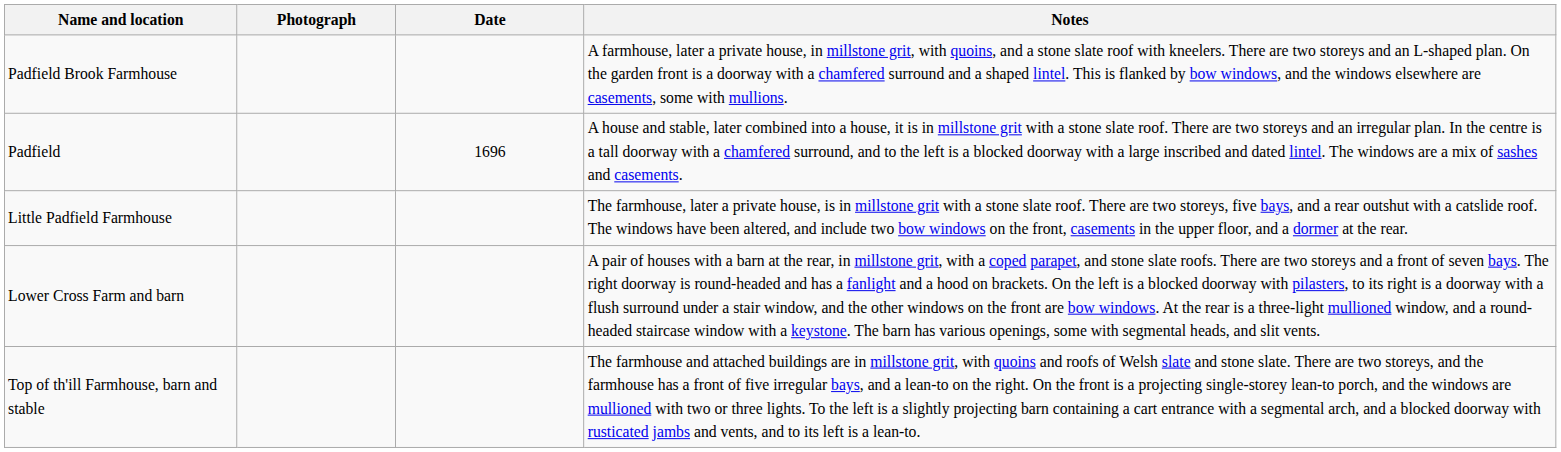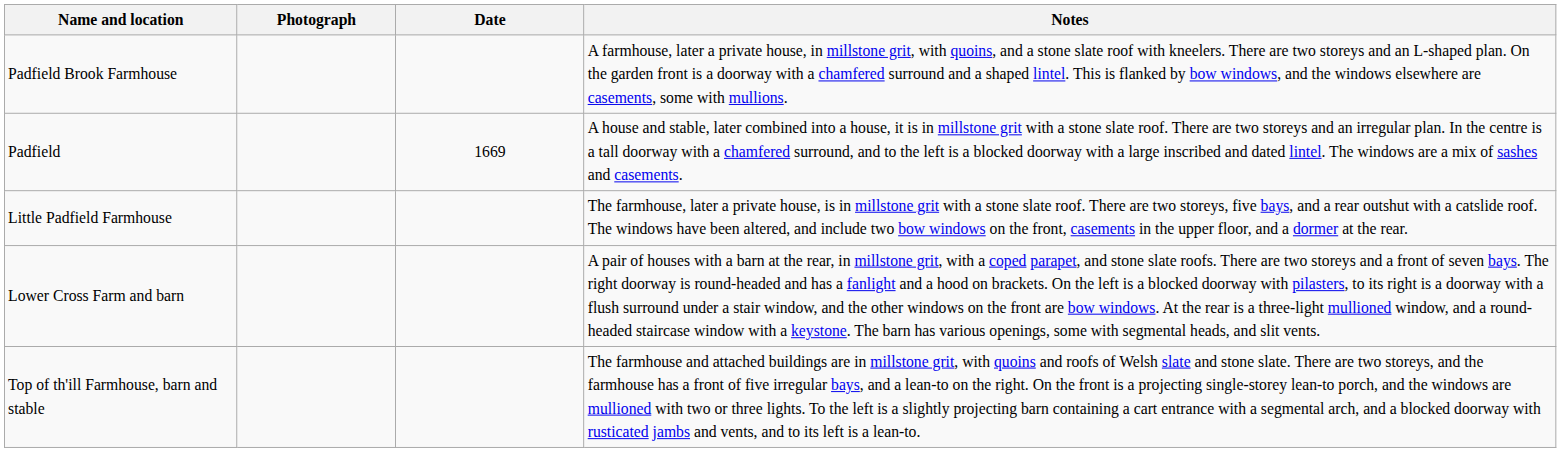Padfield | Date: 1696 -> 1669
